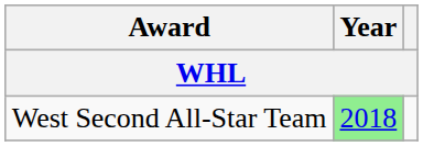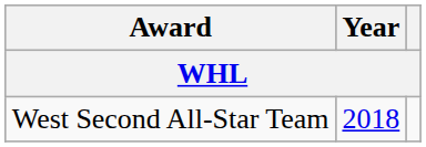row 3 | Year: lightgreen background -> no background
